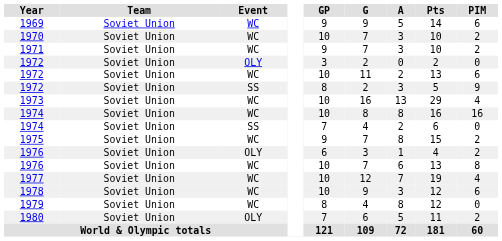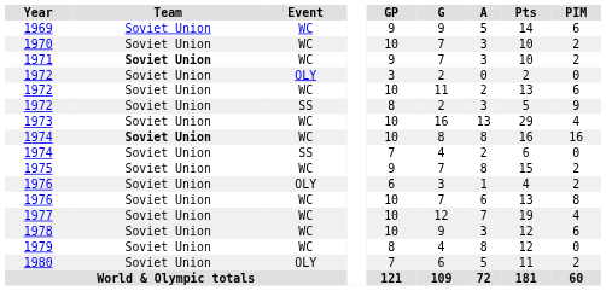1971 | Team: normal -> bold
1974 / WC | Team: normal -> bold
